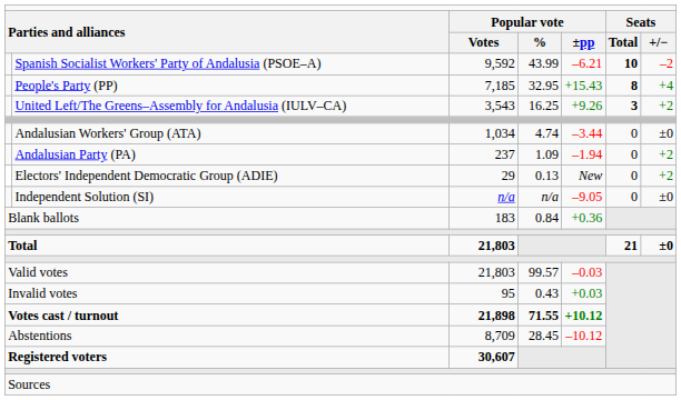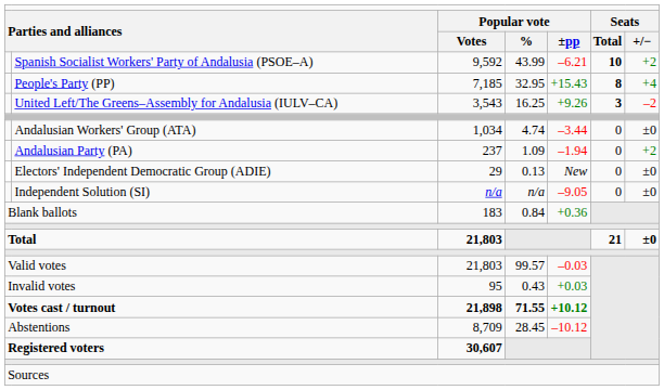Spanish Socialist Workers' Party of Andalusia (PSOE–A) | column 7: –2 -> +2
United Left/The Greens–Assembly for Andalusia (IULV–CA) | column 7: +2 -> –2
Electors' Independent Democratic Group (ADIE) | column 7: +2 -> ±0
